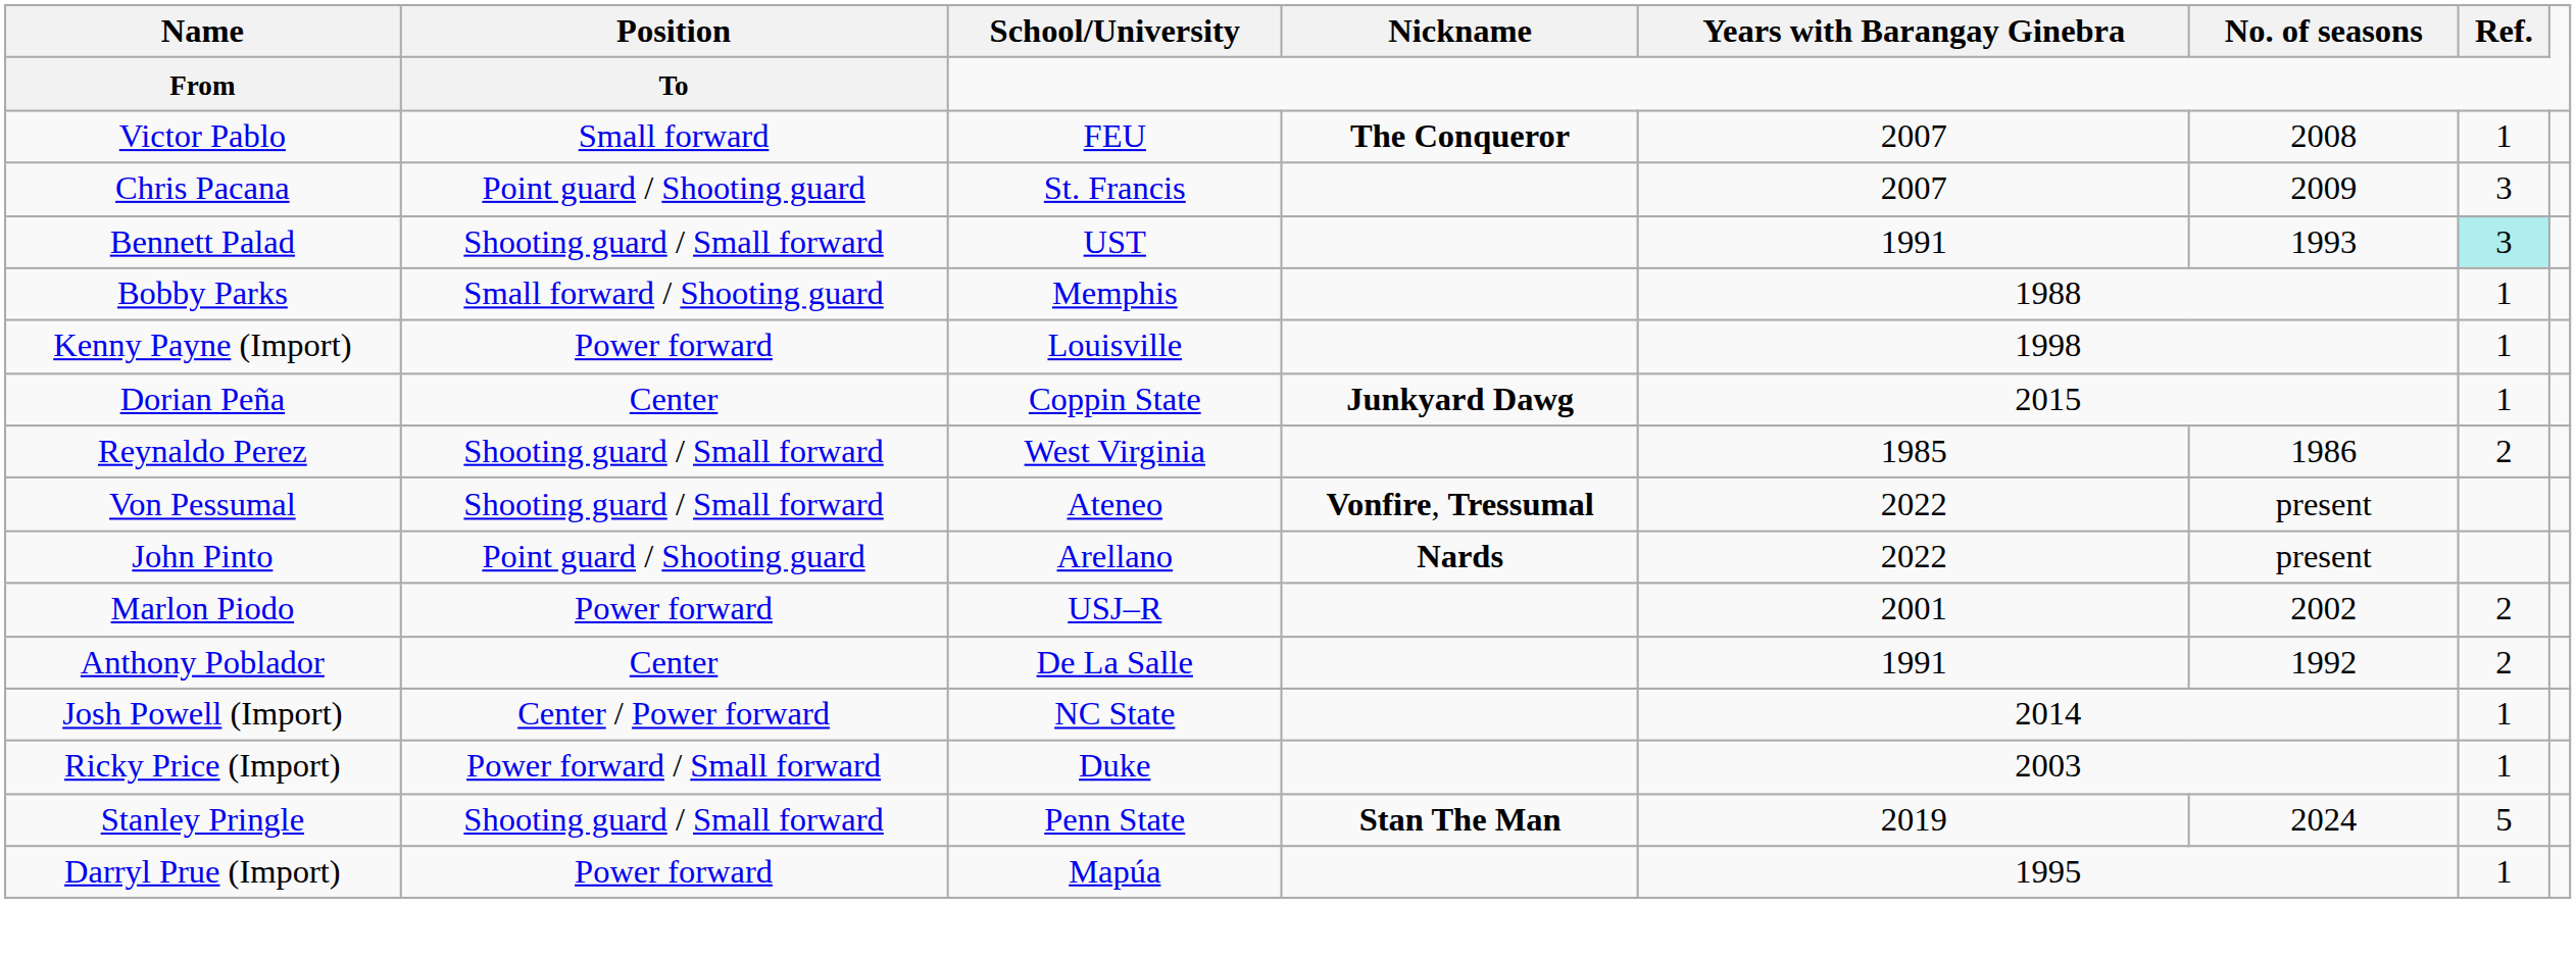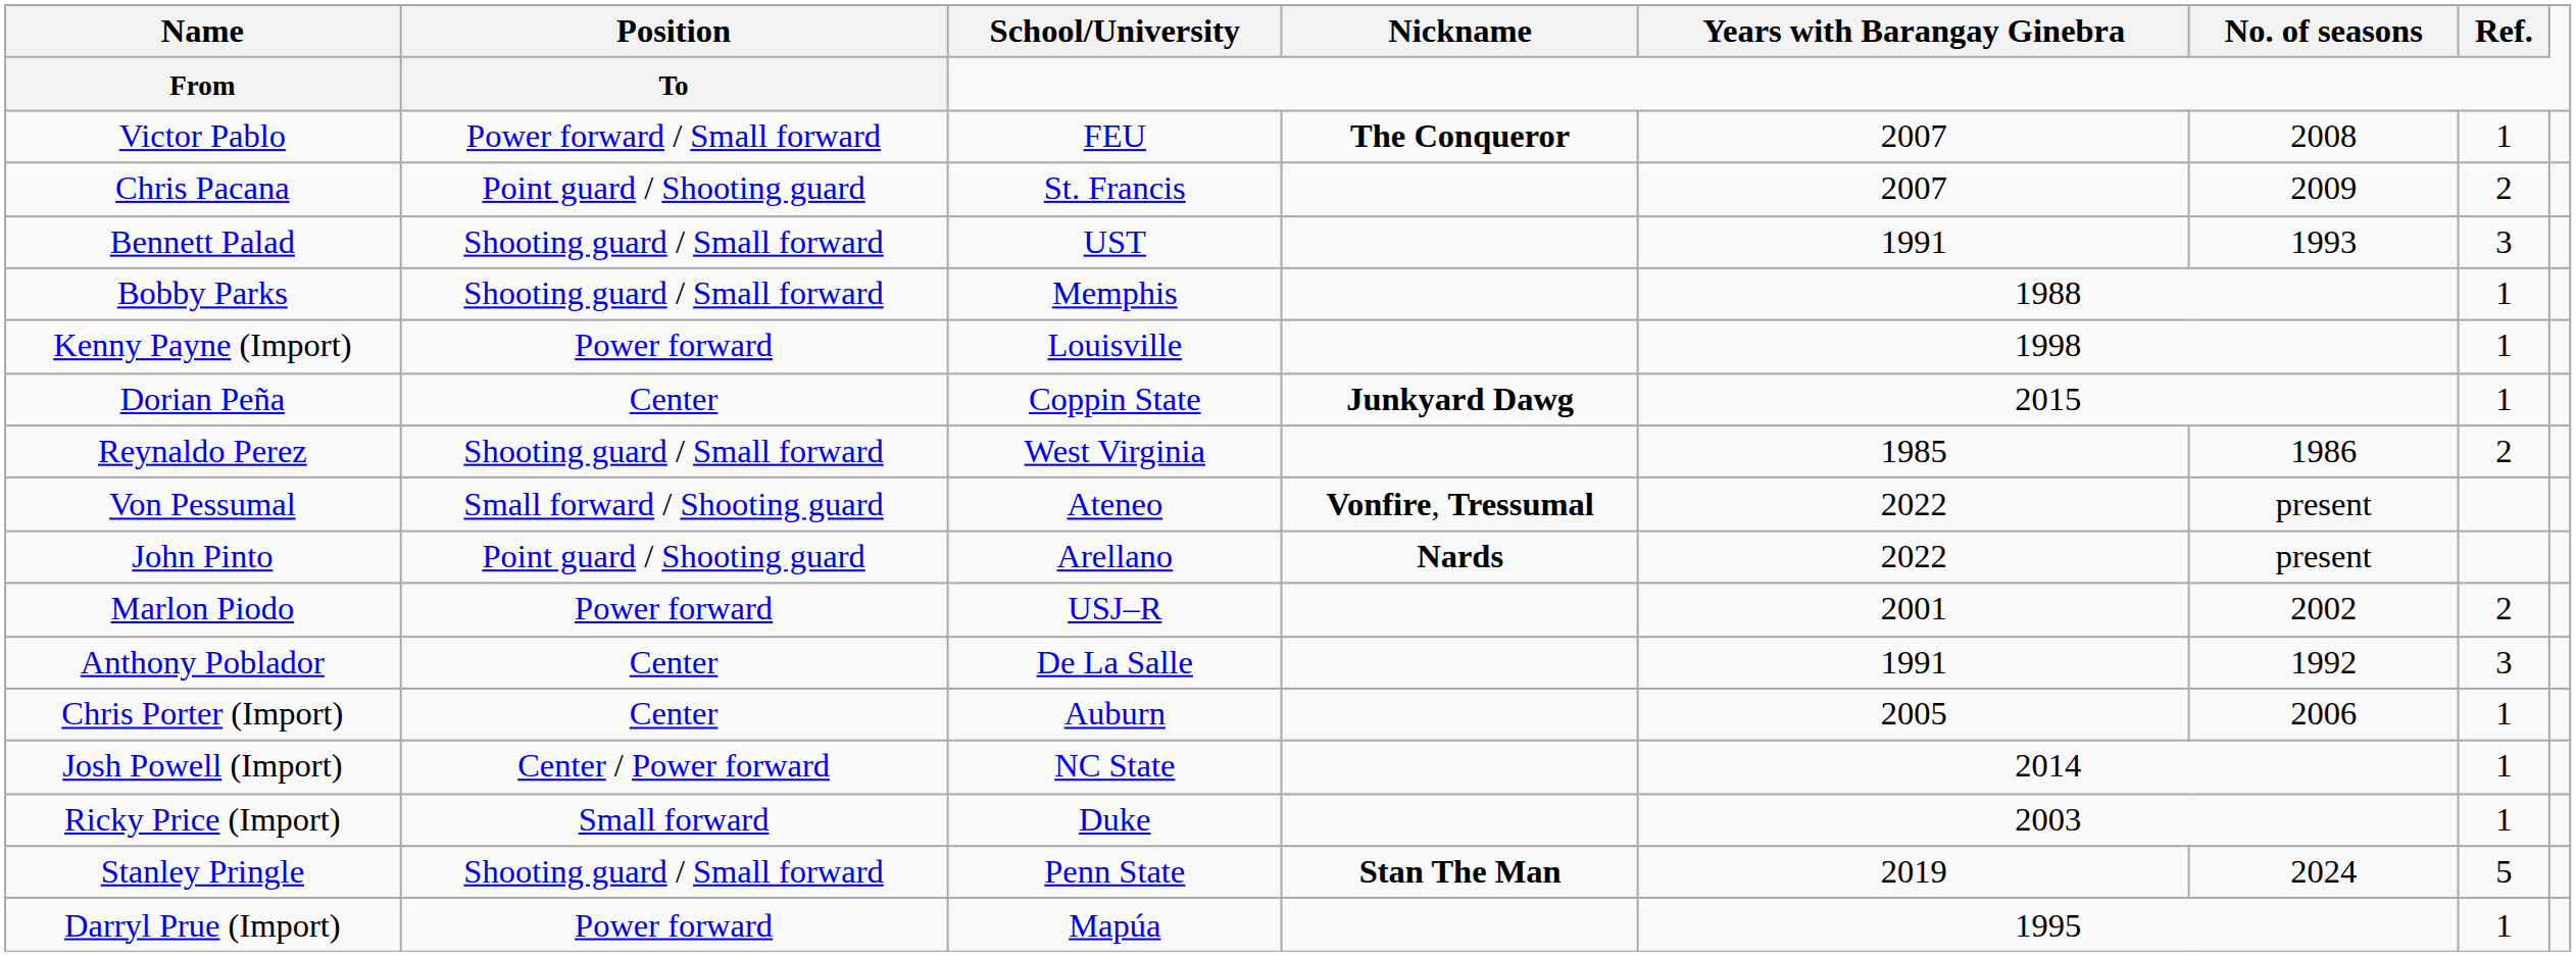Victor Pablo | Position / To: Small forward -> Power forward / Small forward
Chris Pacana | Ref.: 3 -> 2
Bennett Palad | Ref.: paleturquoise background -> no background
Bobby Parks | Position / To: Small forward / Shooting guard -> Shooting guard / Small forward
Von Pessumal | Position / To: Shooting guard / Small forward -> Small forward / Shooting guard
Anthony Poblador | Ref.: 2 -> 3
+ row: Chris Porter (Import) | Center | Auburn | 2005 | 2006 | 1
Ricky Price (Import) | Position / To: Power forward / Small forward -> Small forward
